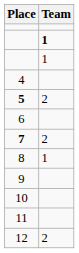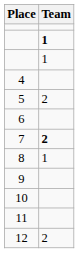row 6 | Place: bold -> normal
row 8 | Place: bold -> normal
row 8 | Team: normal -> bold
